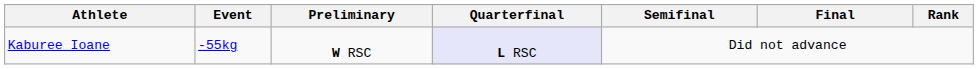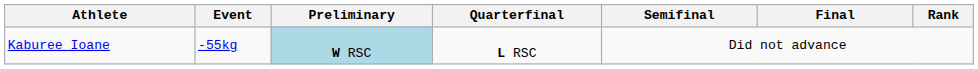Kaburee Ioane | Preliminary: no background -> lightblue background
Kaburee Ioane | Quarterfinal: lavender background -> no background
